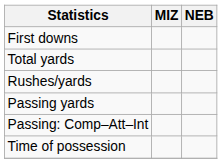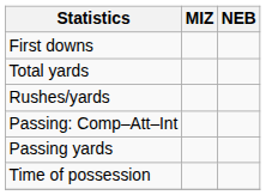rows swapped: Passing yards <-> Passing: Comp–Att–Int
